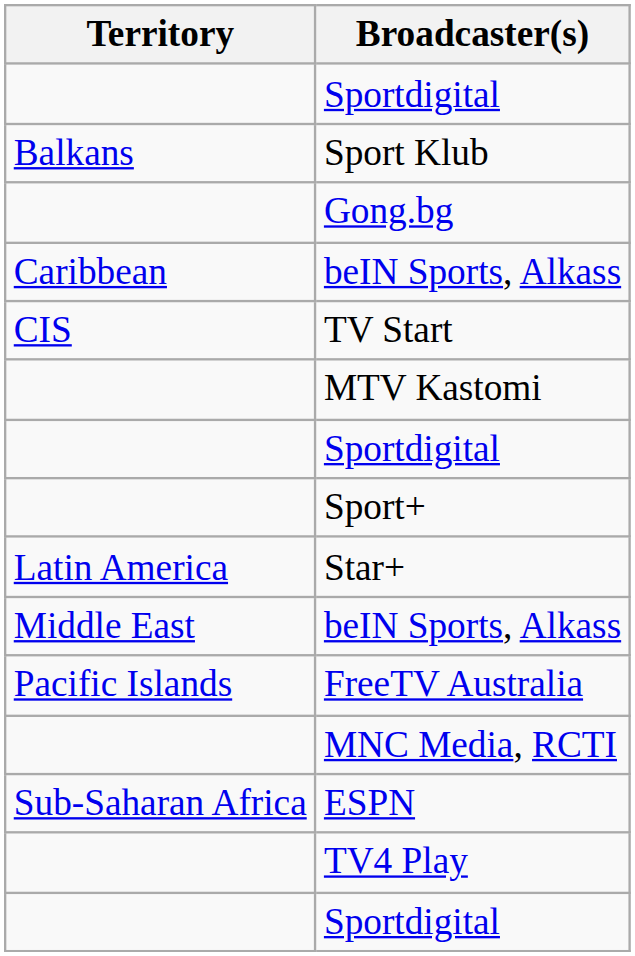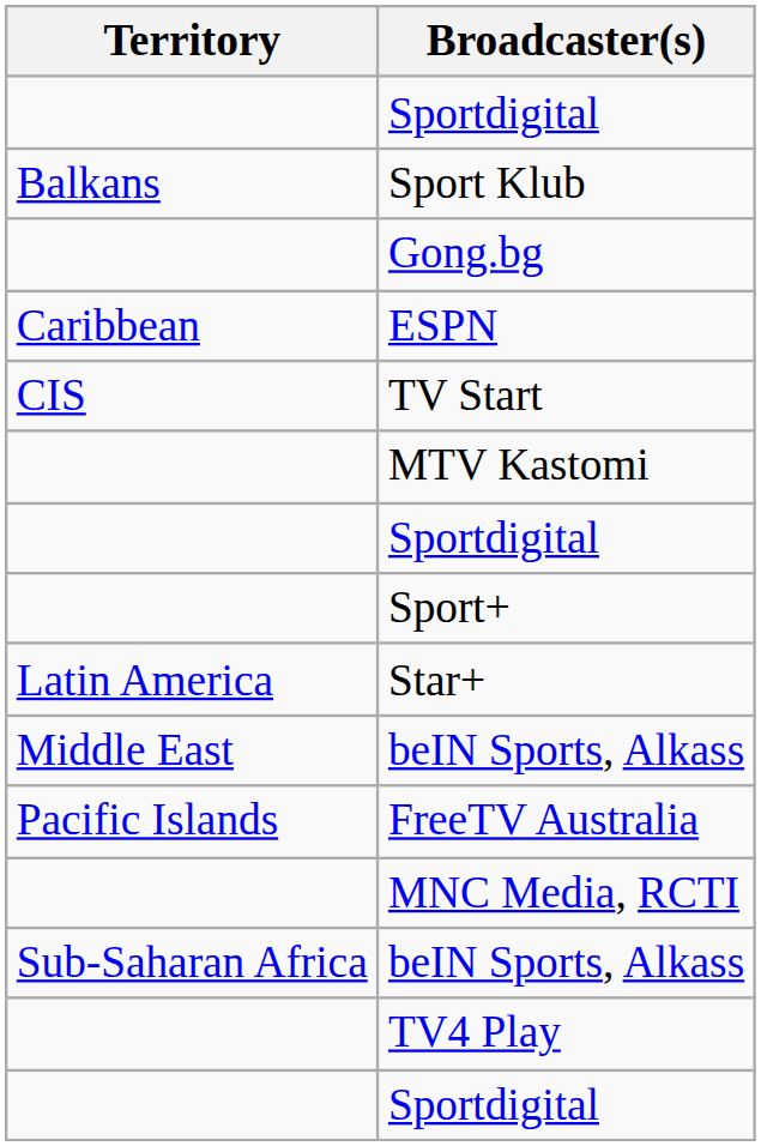row 5 | Broadcaster(s): beIN Sports, Alkass -> ESPN
row 14 | Broadcaster(s): ESPN -> beIN Sports, Alkass
